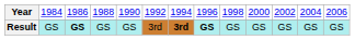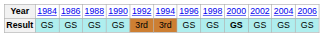Result | column 3: bold -> normal
Result | column 7: bold -> normal
Result | column 8: bold -> normal
Result | column 10: normal -> bold
